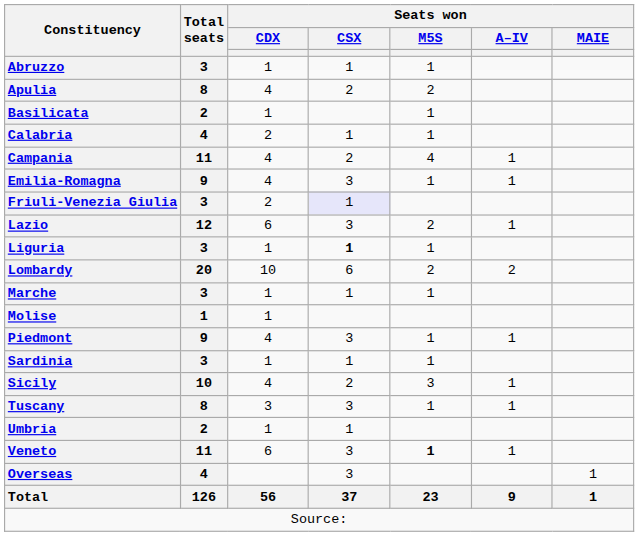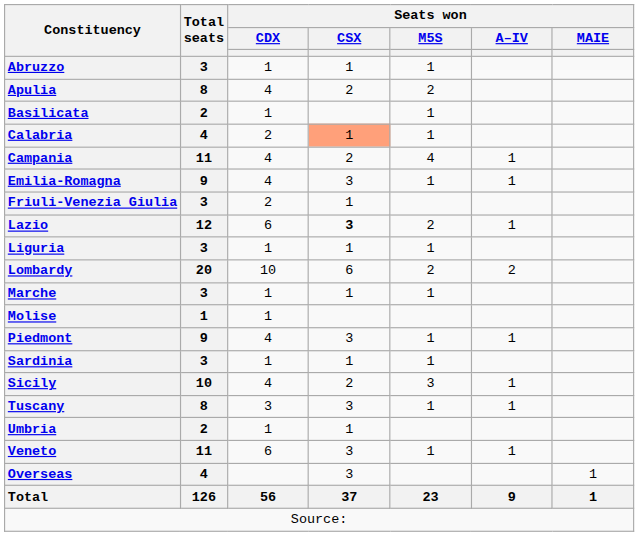Calabria | Seats won / CSX: no background -> lightsalmon background
Friuli-Venezia Giulia | Seats won / CSX: lavender background -> no background
Lazio | Seats won / CSX: normal -> bold
Liguria | Seats won / CSX: bold -> normal
Veneto | Seats won / M5S: bold -> normal
